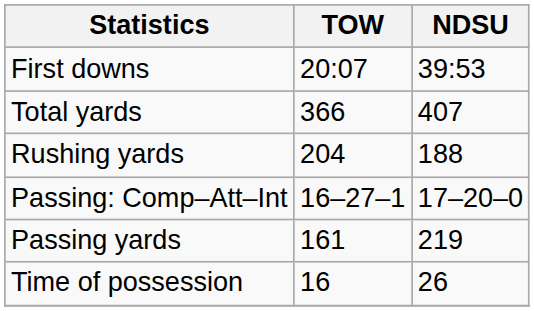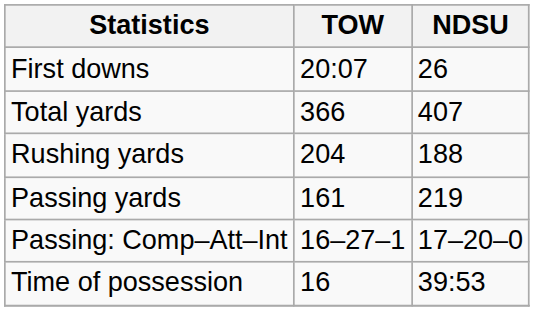First downs | NDSU: 39:53 -> 26
rows swapped: Passing yards <-> Passing: Comp–Att–Int
Time of possession | NDSU: 26 -> 39:53
